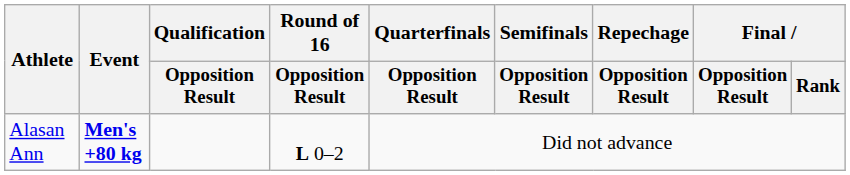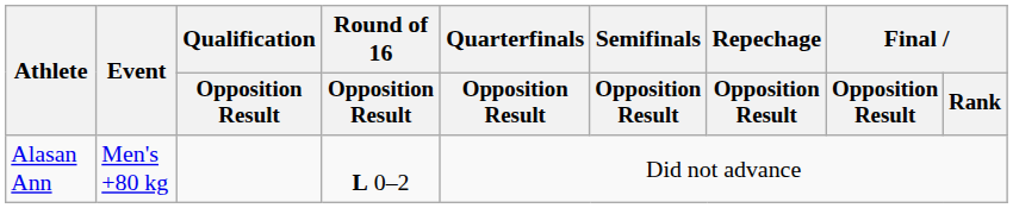Alasan Ann | Event: bold -> normal
